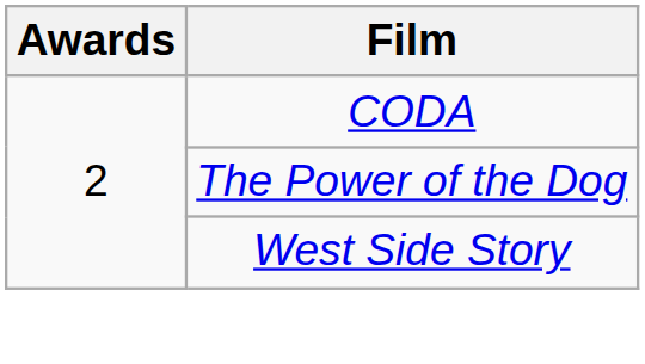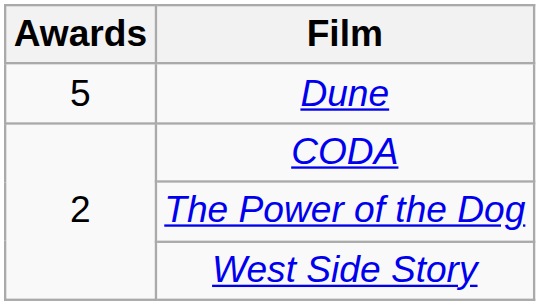+ row: 5 | Dune
